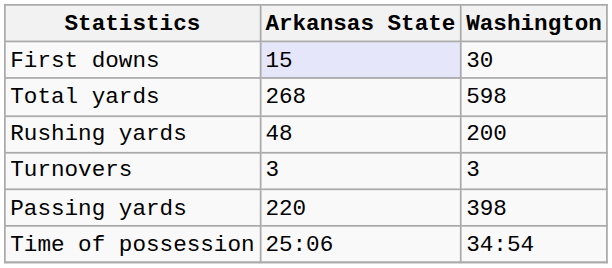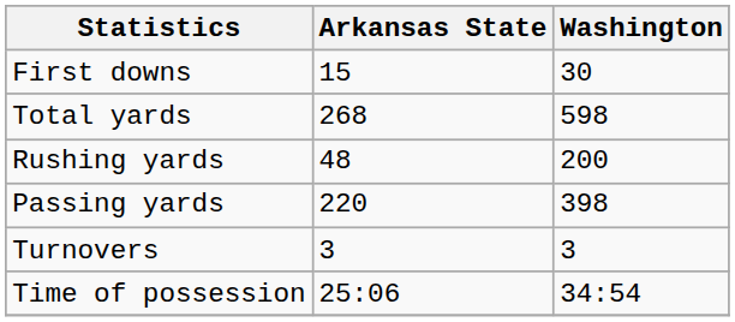First downs | Arkansas State: lavender background -> no background
rows swapped: Passing yards <-> Turnovers
